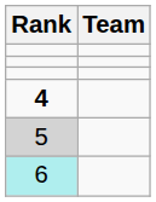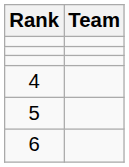row 5 | Rank: bold -> normal
row 6 | Rank: lightgrey background -> no background
row 7 | Rank: paleturquoise background -> no background
